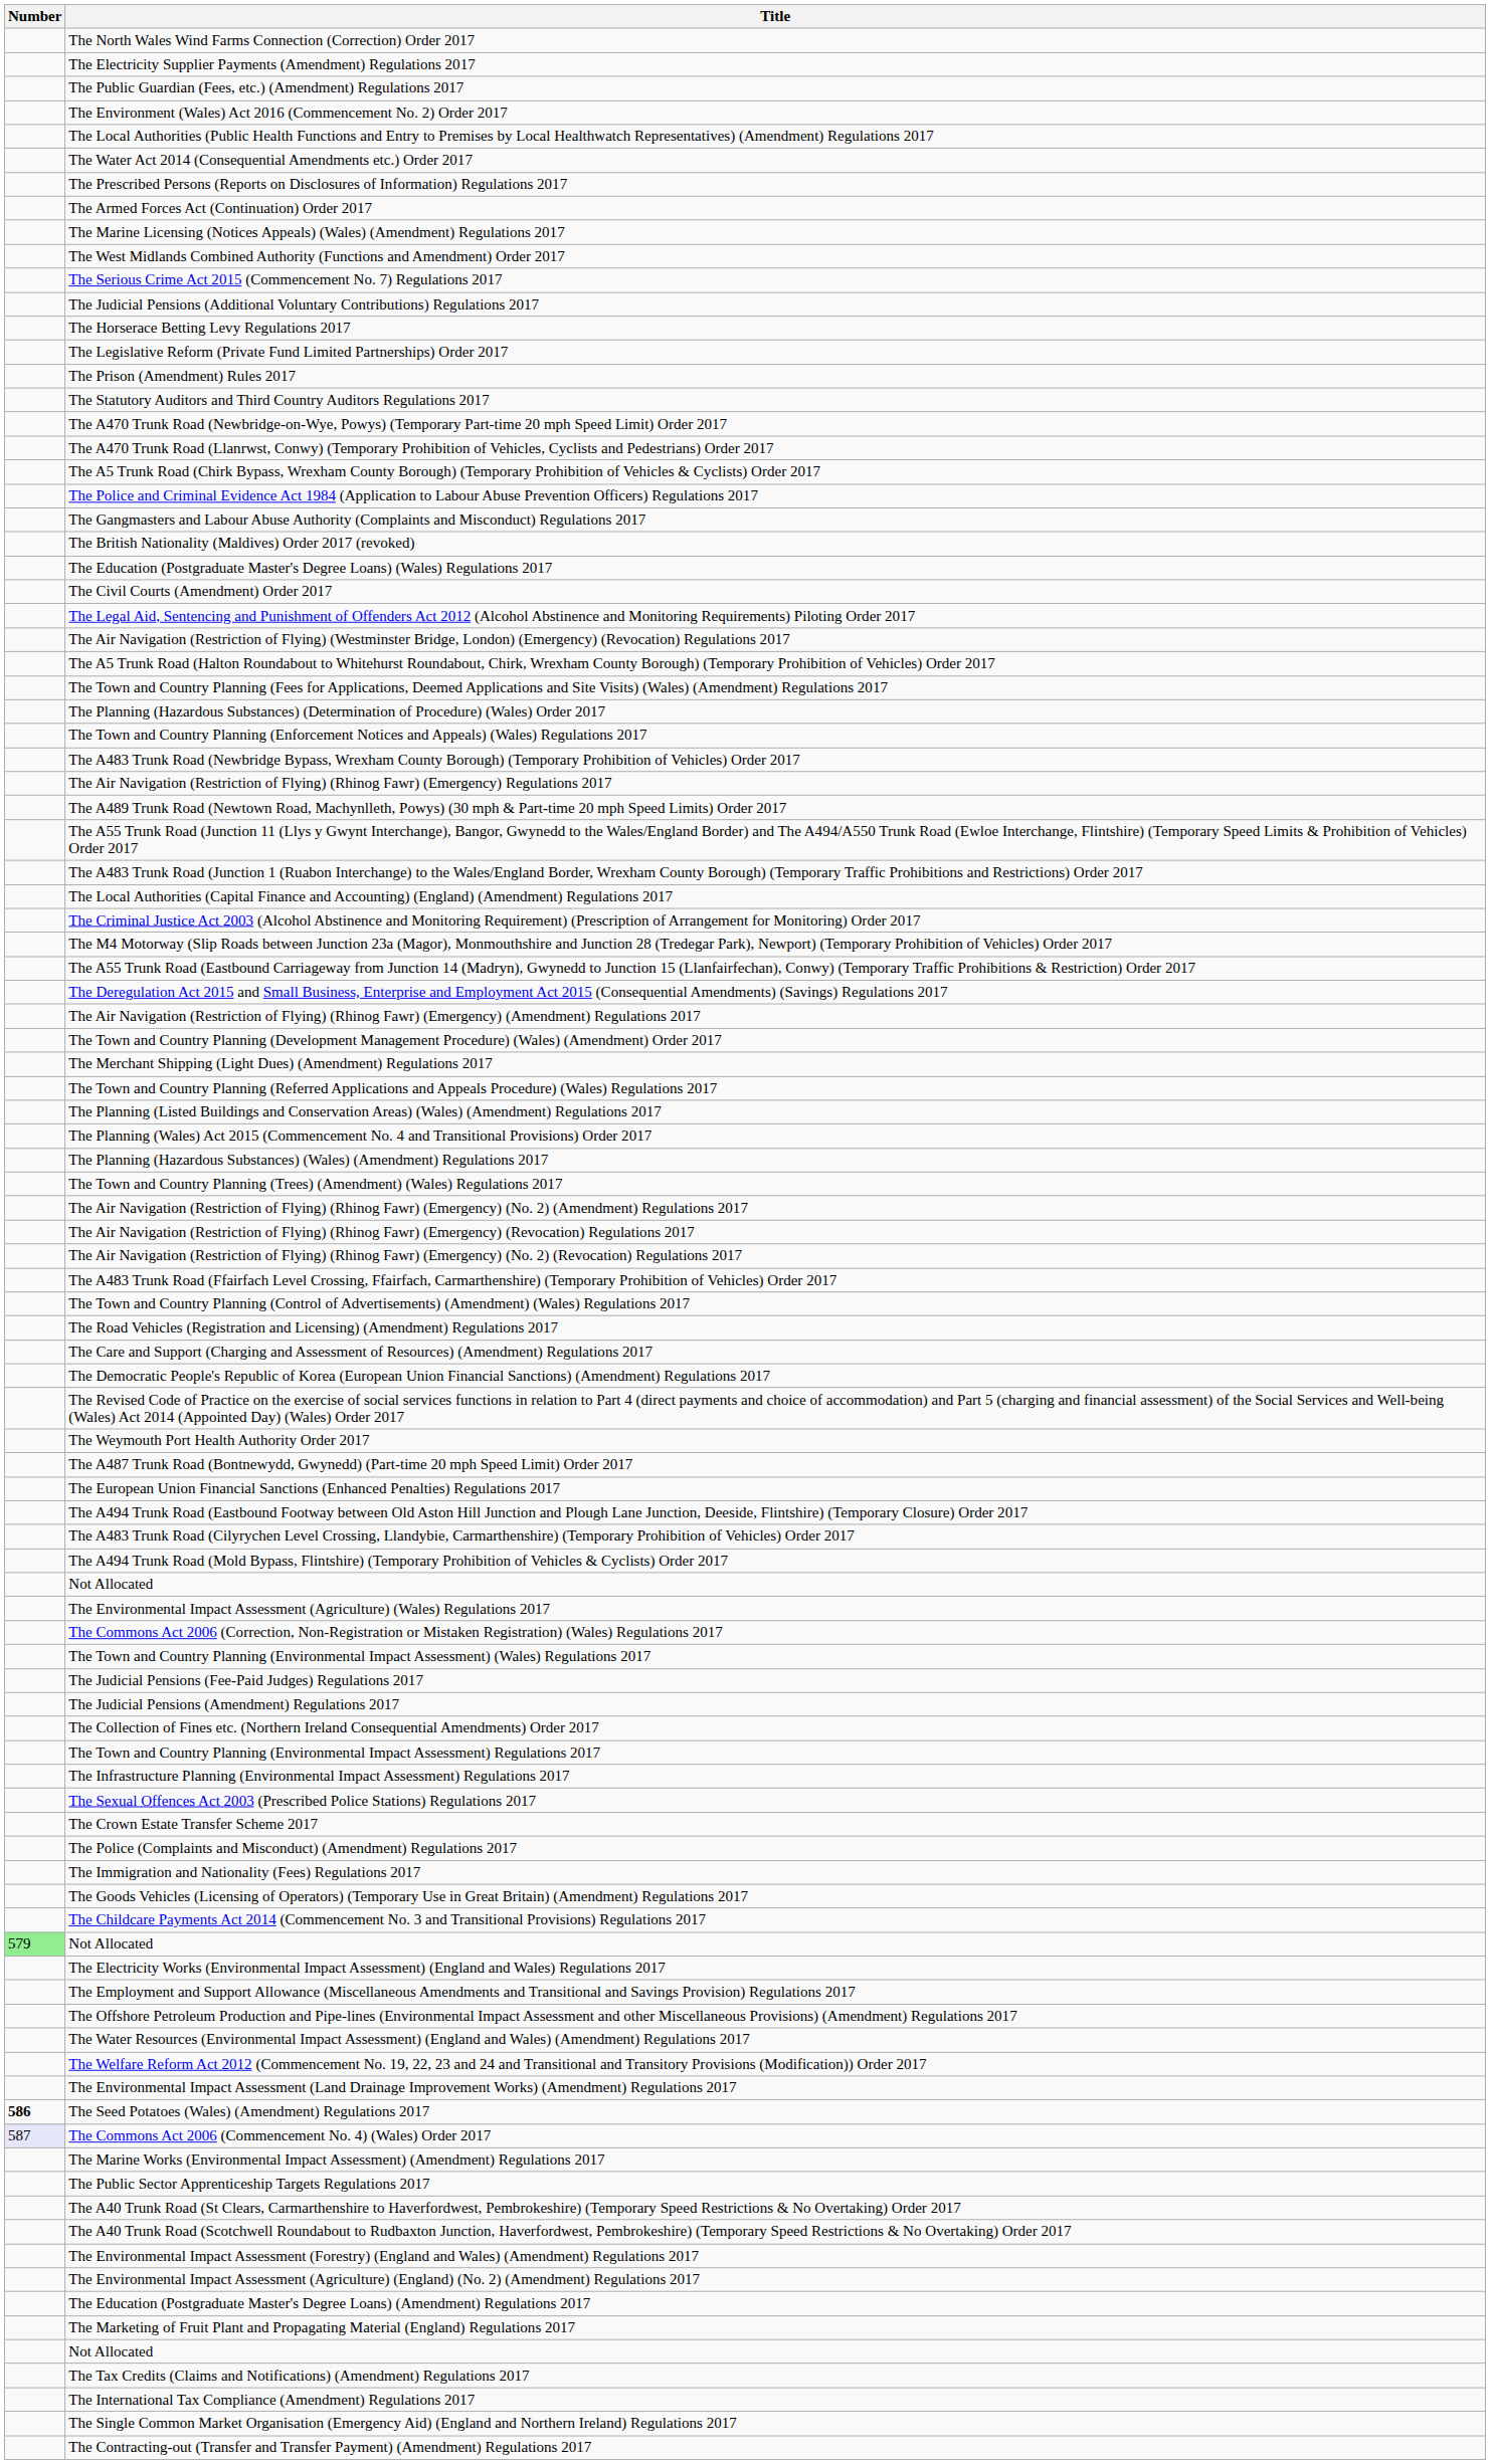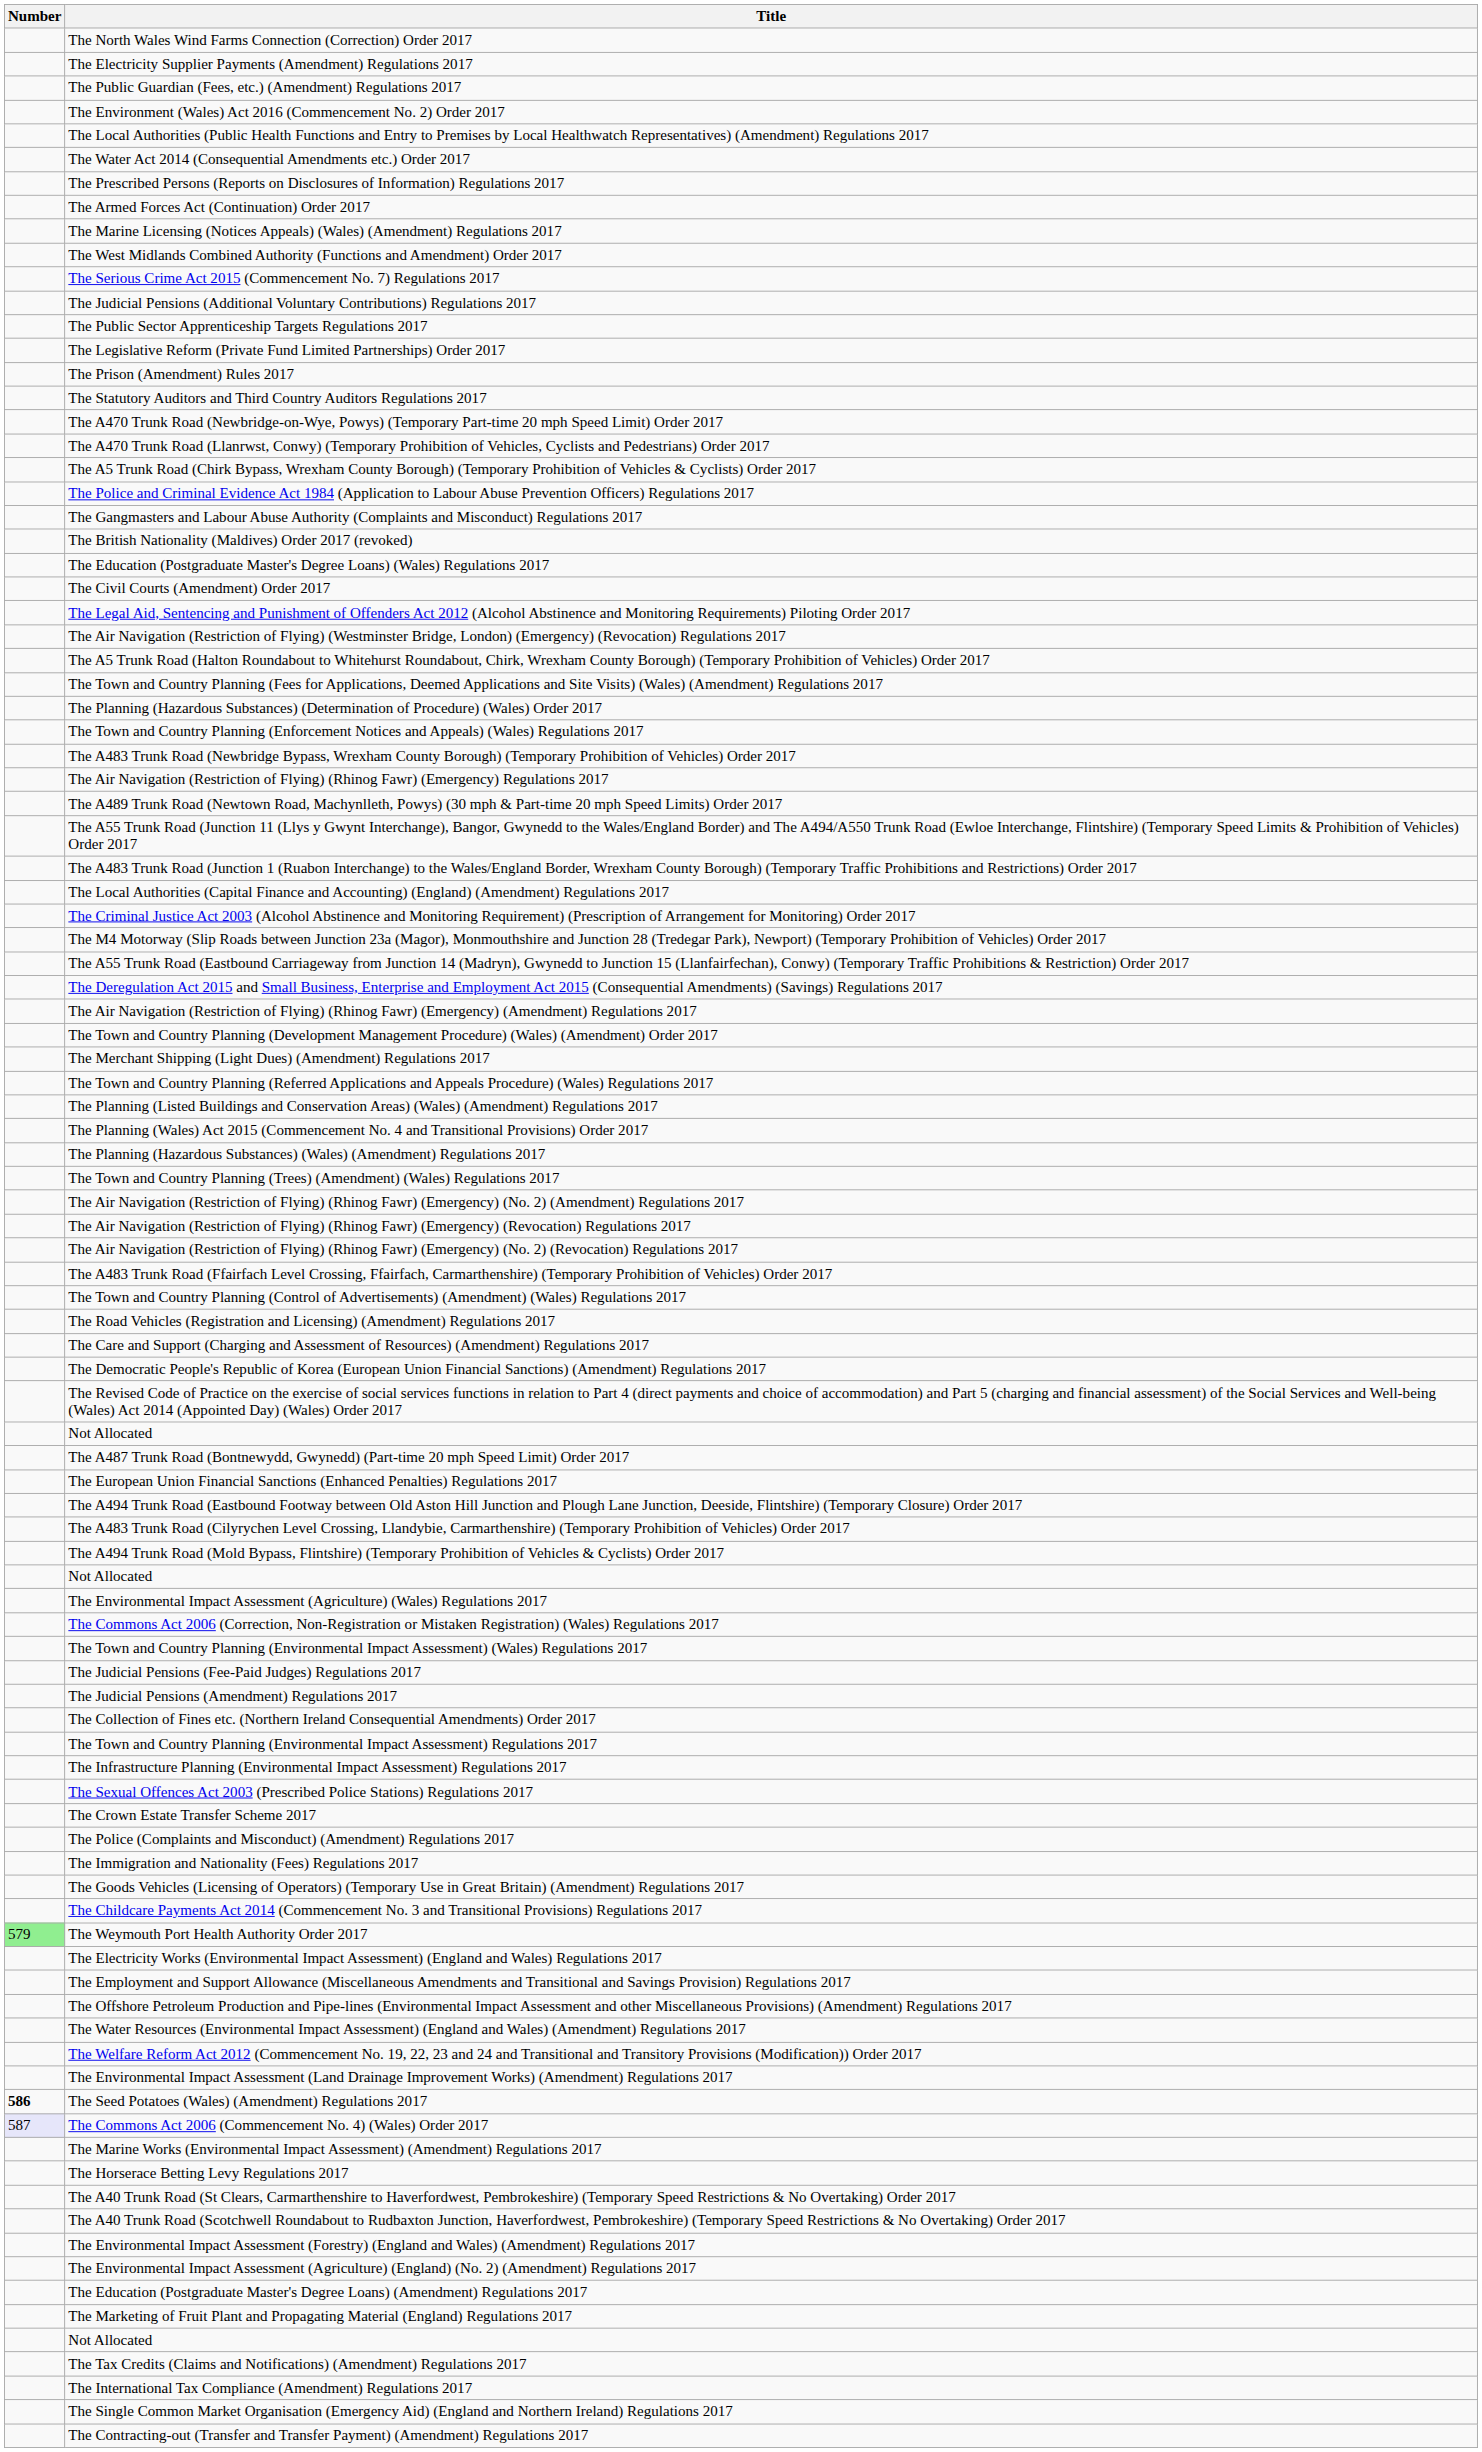row 14 | Title: The Horserace Betting Levy Regulations 2017 -> The Public Sector Apprenticeship Targets Regulations 2017
row 59 | Title: The Weymouth Port Health Authority Order 2017 -> Not Allocated
row 80 | Title: Not Allocated -> The Weymouth Port Health Authority Order 2017
row 90 | Title: The Public Sector Apprenticeship Targets Regulations 2017 -> The Horserace Betting Levy Regulations 2017
